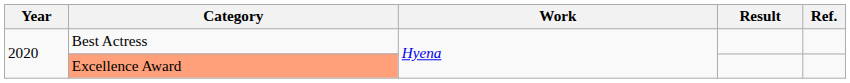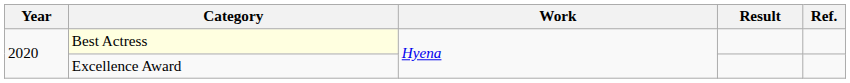Best Actress | Category: no background -> lightyellow background
Excellence Award | Category: lightsalmon background -> no background
